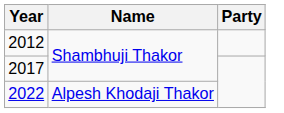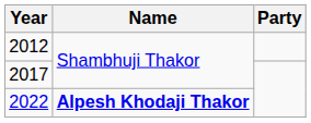2022 | Name: normal -> bold
